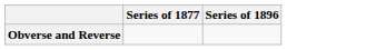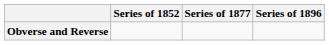+ column: Series of 1852
